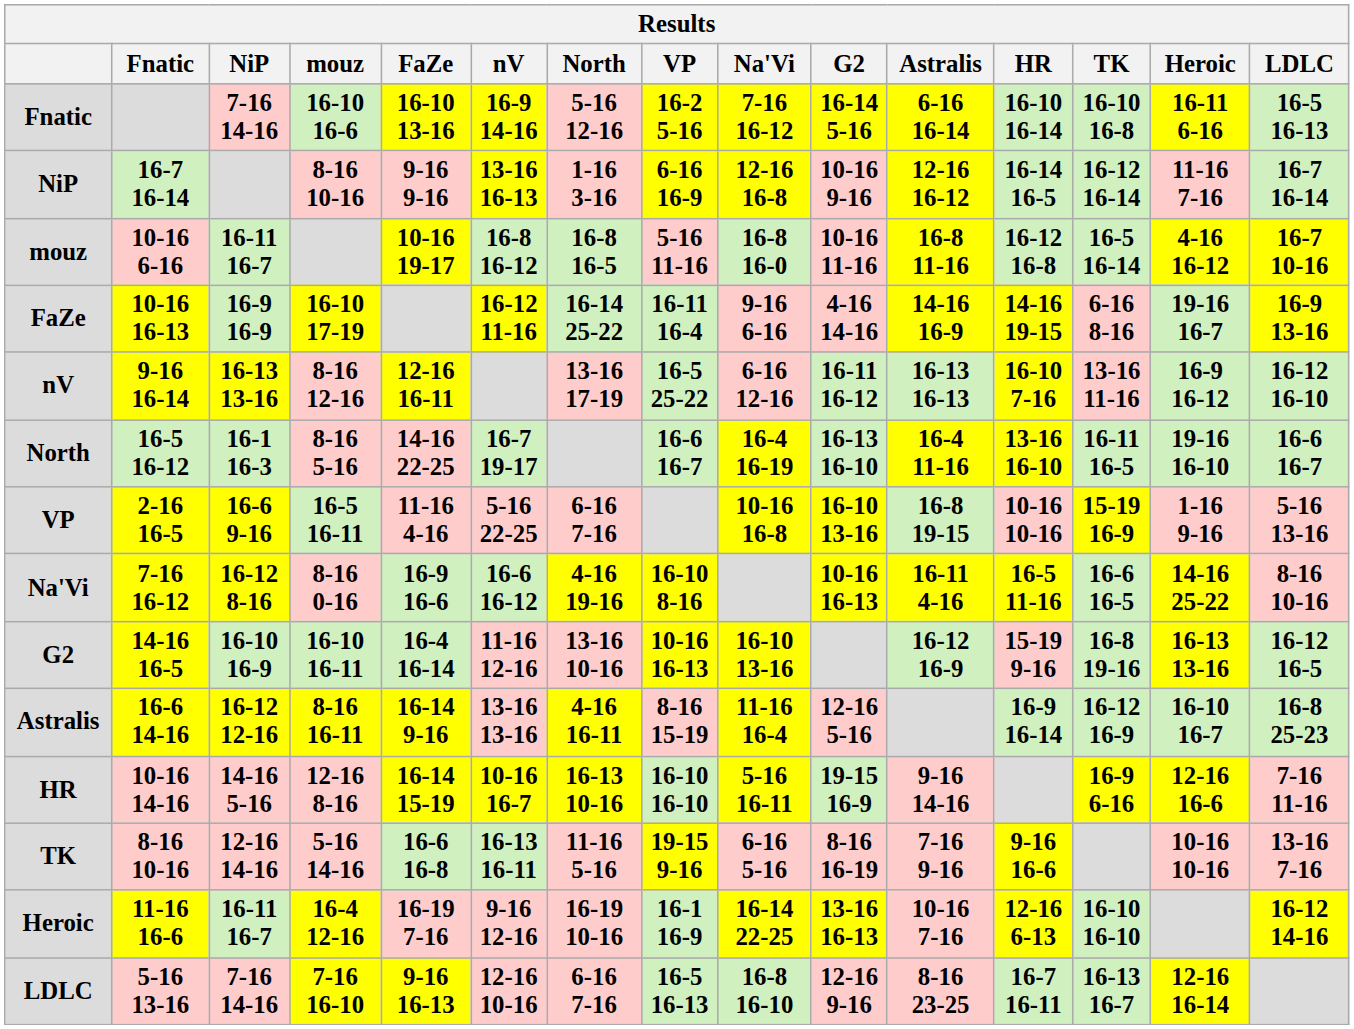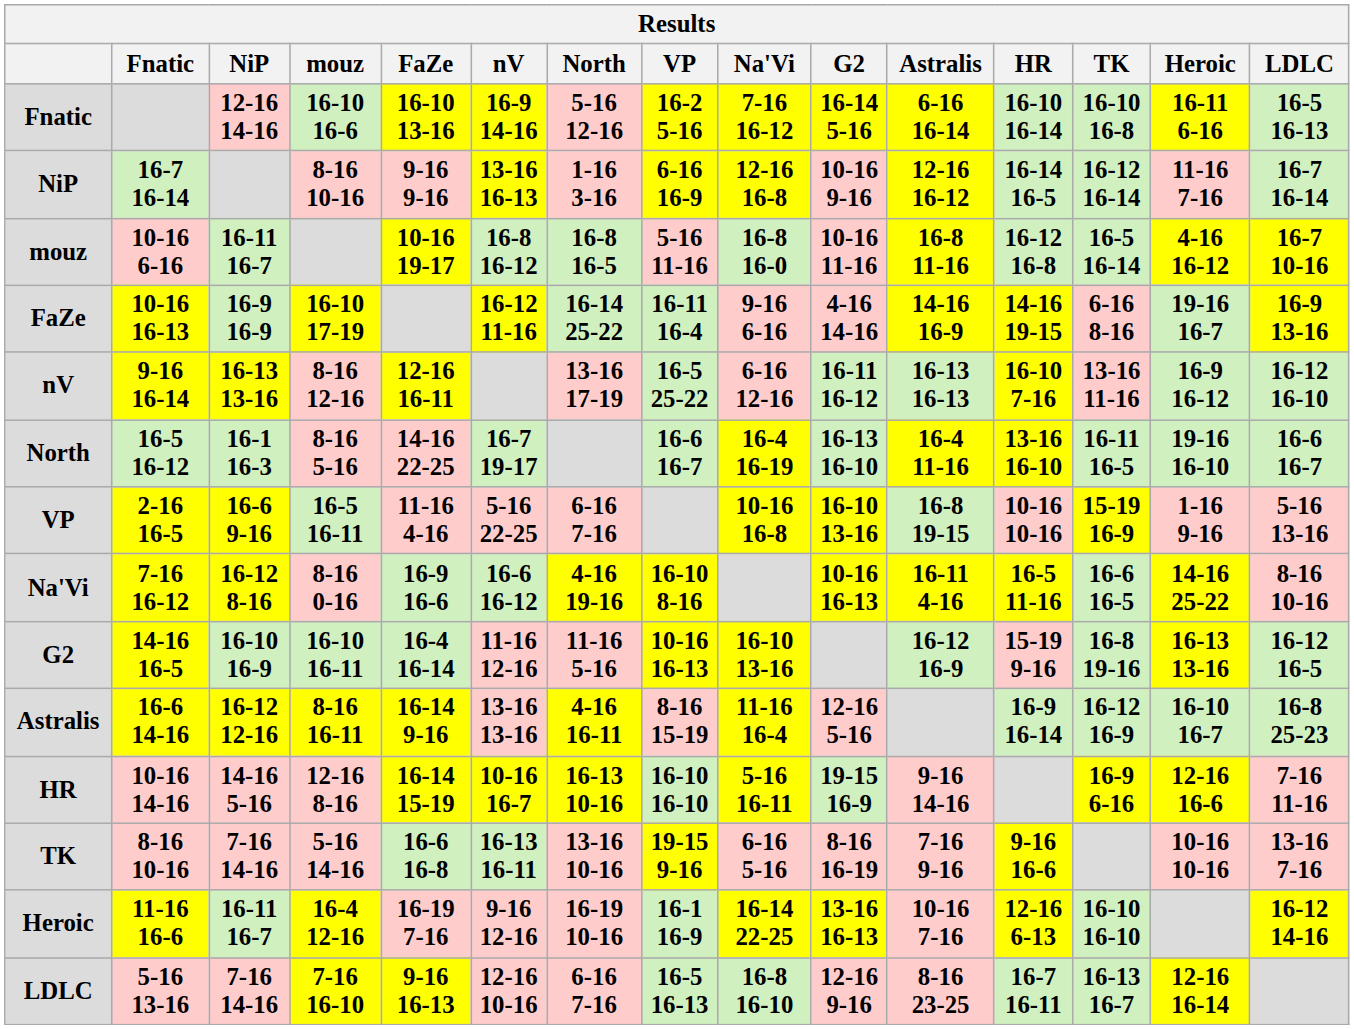row 3 | NiP: 7-16 14-16 -> 12-16 14-16
row 11 | North: 13-16 10-16 -> 11-16 5-16
row 14 | NiP: 12-16 14-16 -> 7-16 14-16
row 14 | North: 11-16 5-16 -> 13-16 10-16
